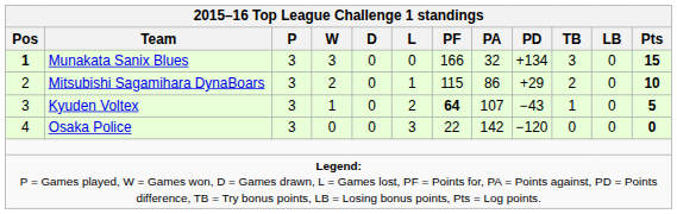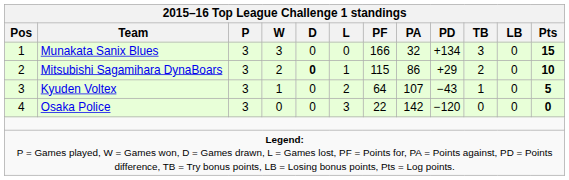Munakata Sanix Blues | Pos: bold -> normal
Mitsubishi Sagamihara DynaBoars | D: normal -> bold
Kyuden Voltex | PF: bold -> normal
